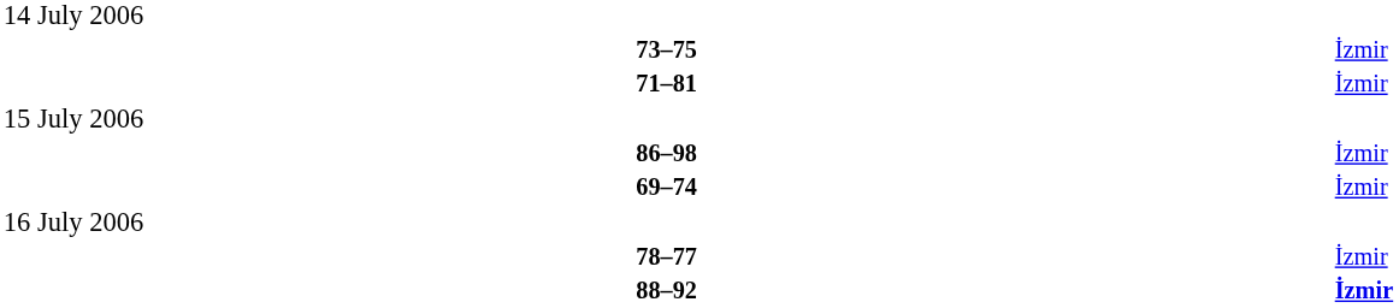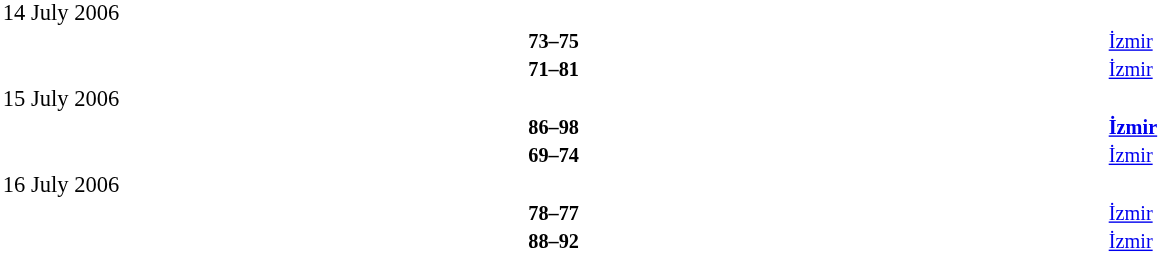86–98 | column 3: normal -> bold
88–92 | column 3: bold -> normal
